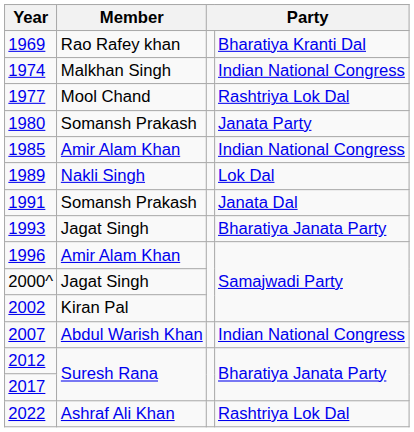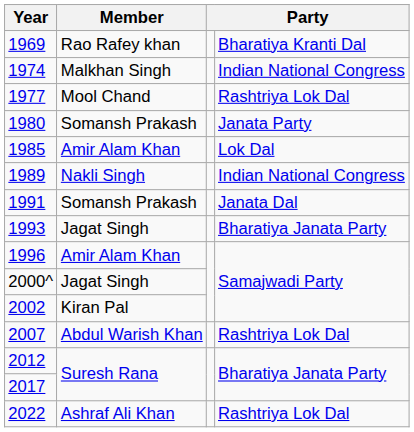1985 | column 4: Indian National Congress -> Lok Dal
1989 | column 4: Lok Dal -> Indian National Congress
2007 | column 4: Indian National Congress -> Rashtriya Lok Dal
